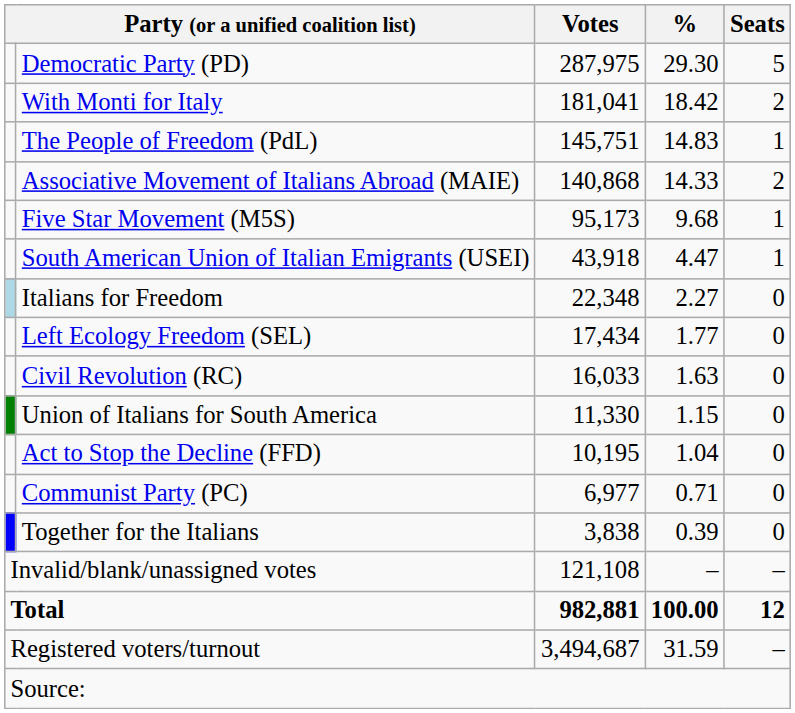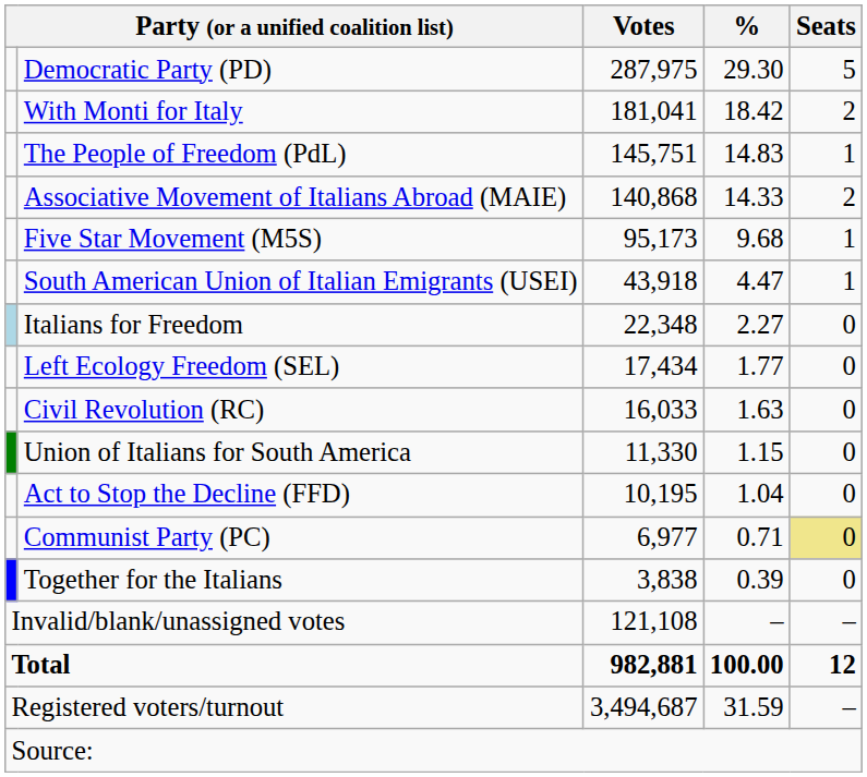Communist Party (PC) | Seats: no background -> khaki background
